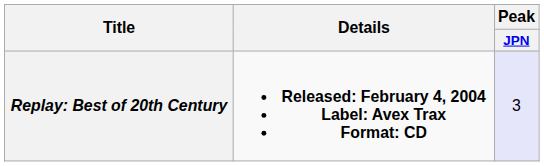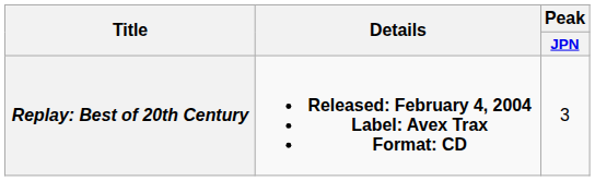Replay: Best of 20th Century | Peak / JPN: lavender background -> no background
